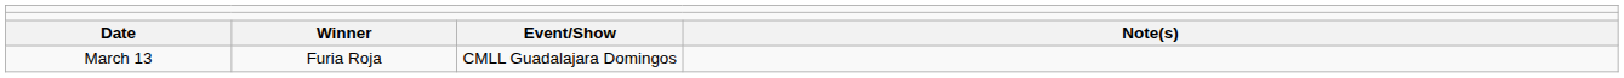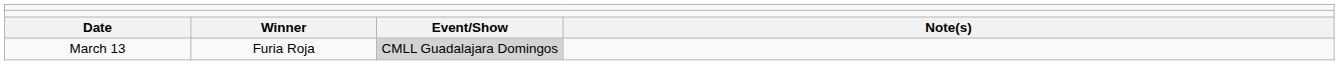March 13 | column 3: no background -> lightgrey background
